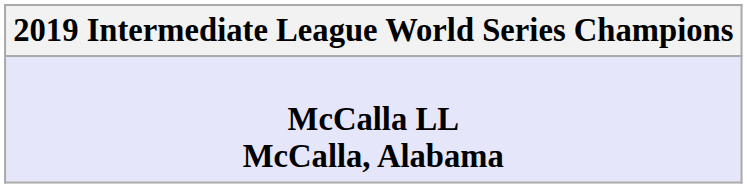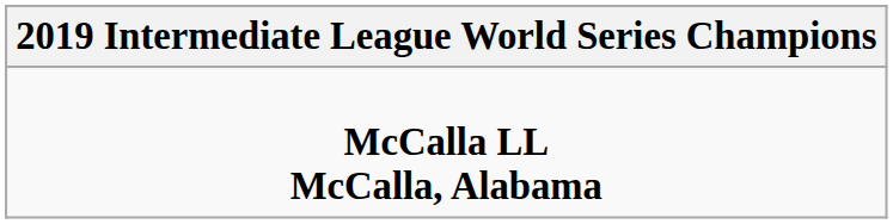row 2 | column 1: lavender background -> no background
